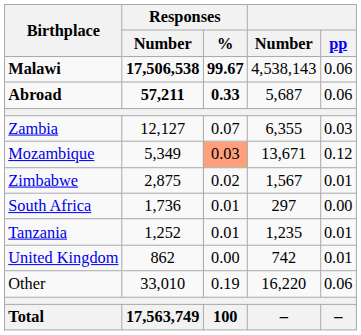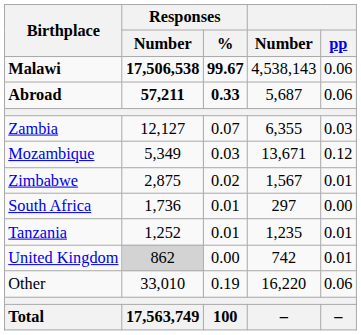Mozambique | Responses / %: lightsalmon background -> no background
United Kingdom | Responses / Number: no background -> lightgrey background
